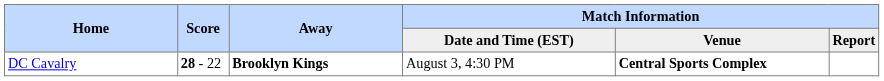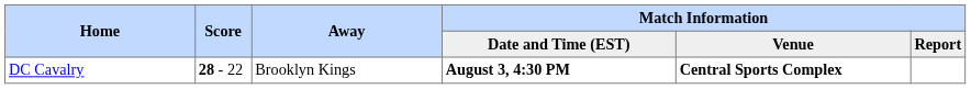DC Cavalry | Away: bold -> normal
DC Cavalry | column 4: normal -> bold
